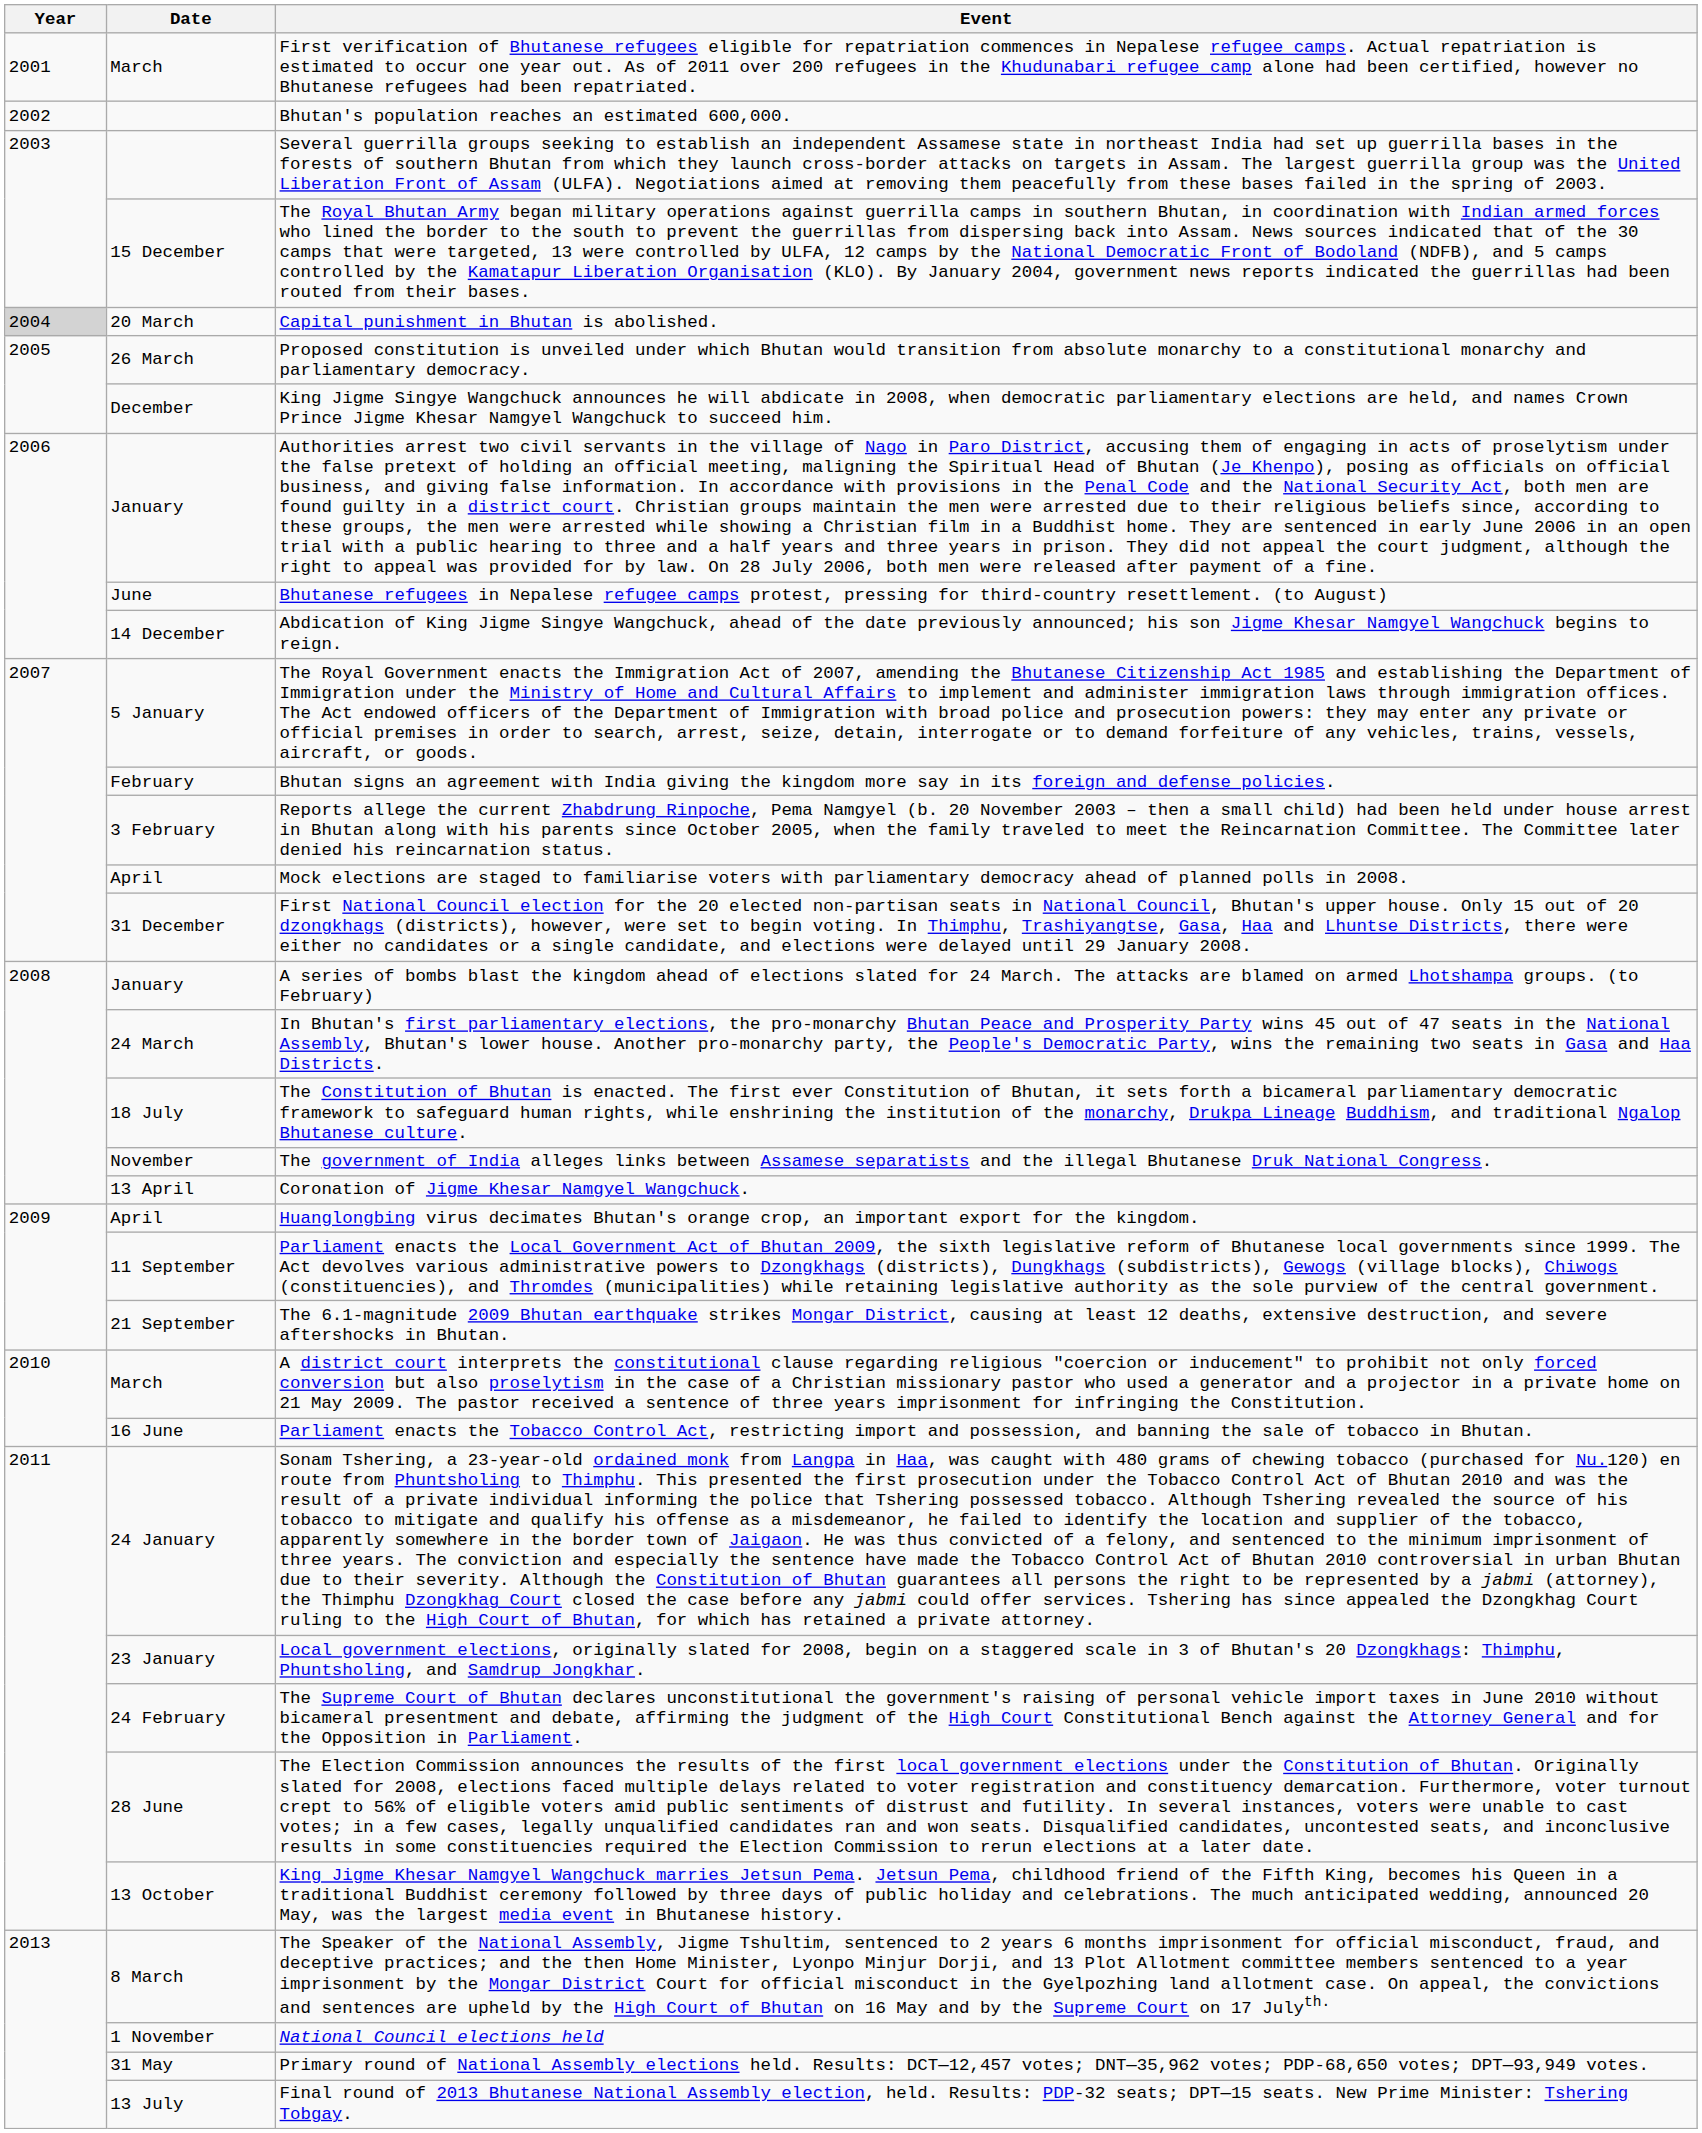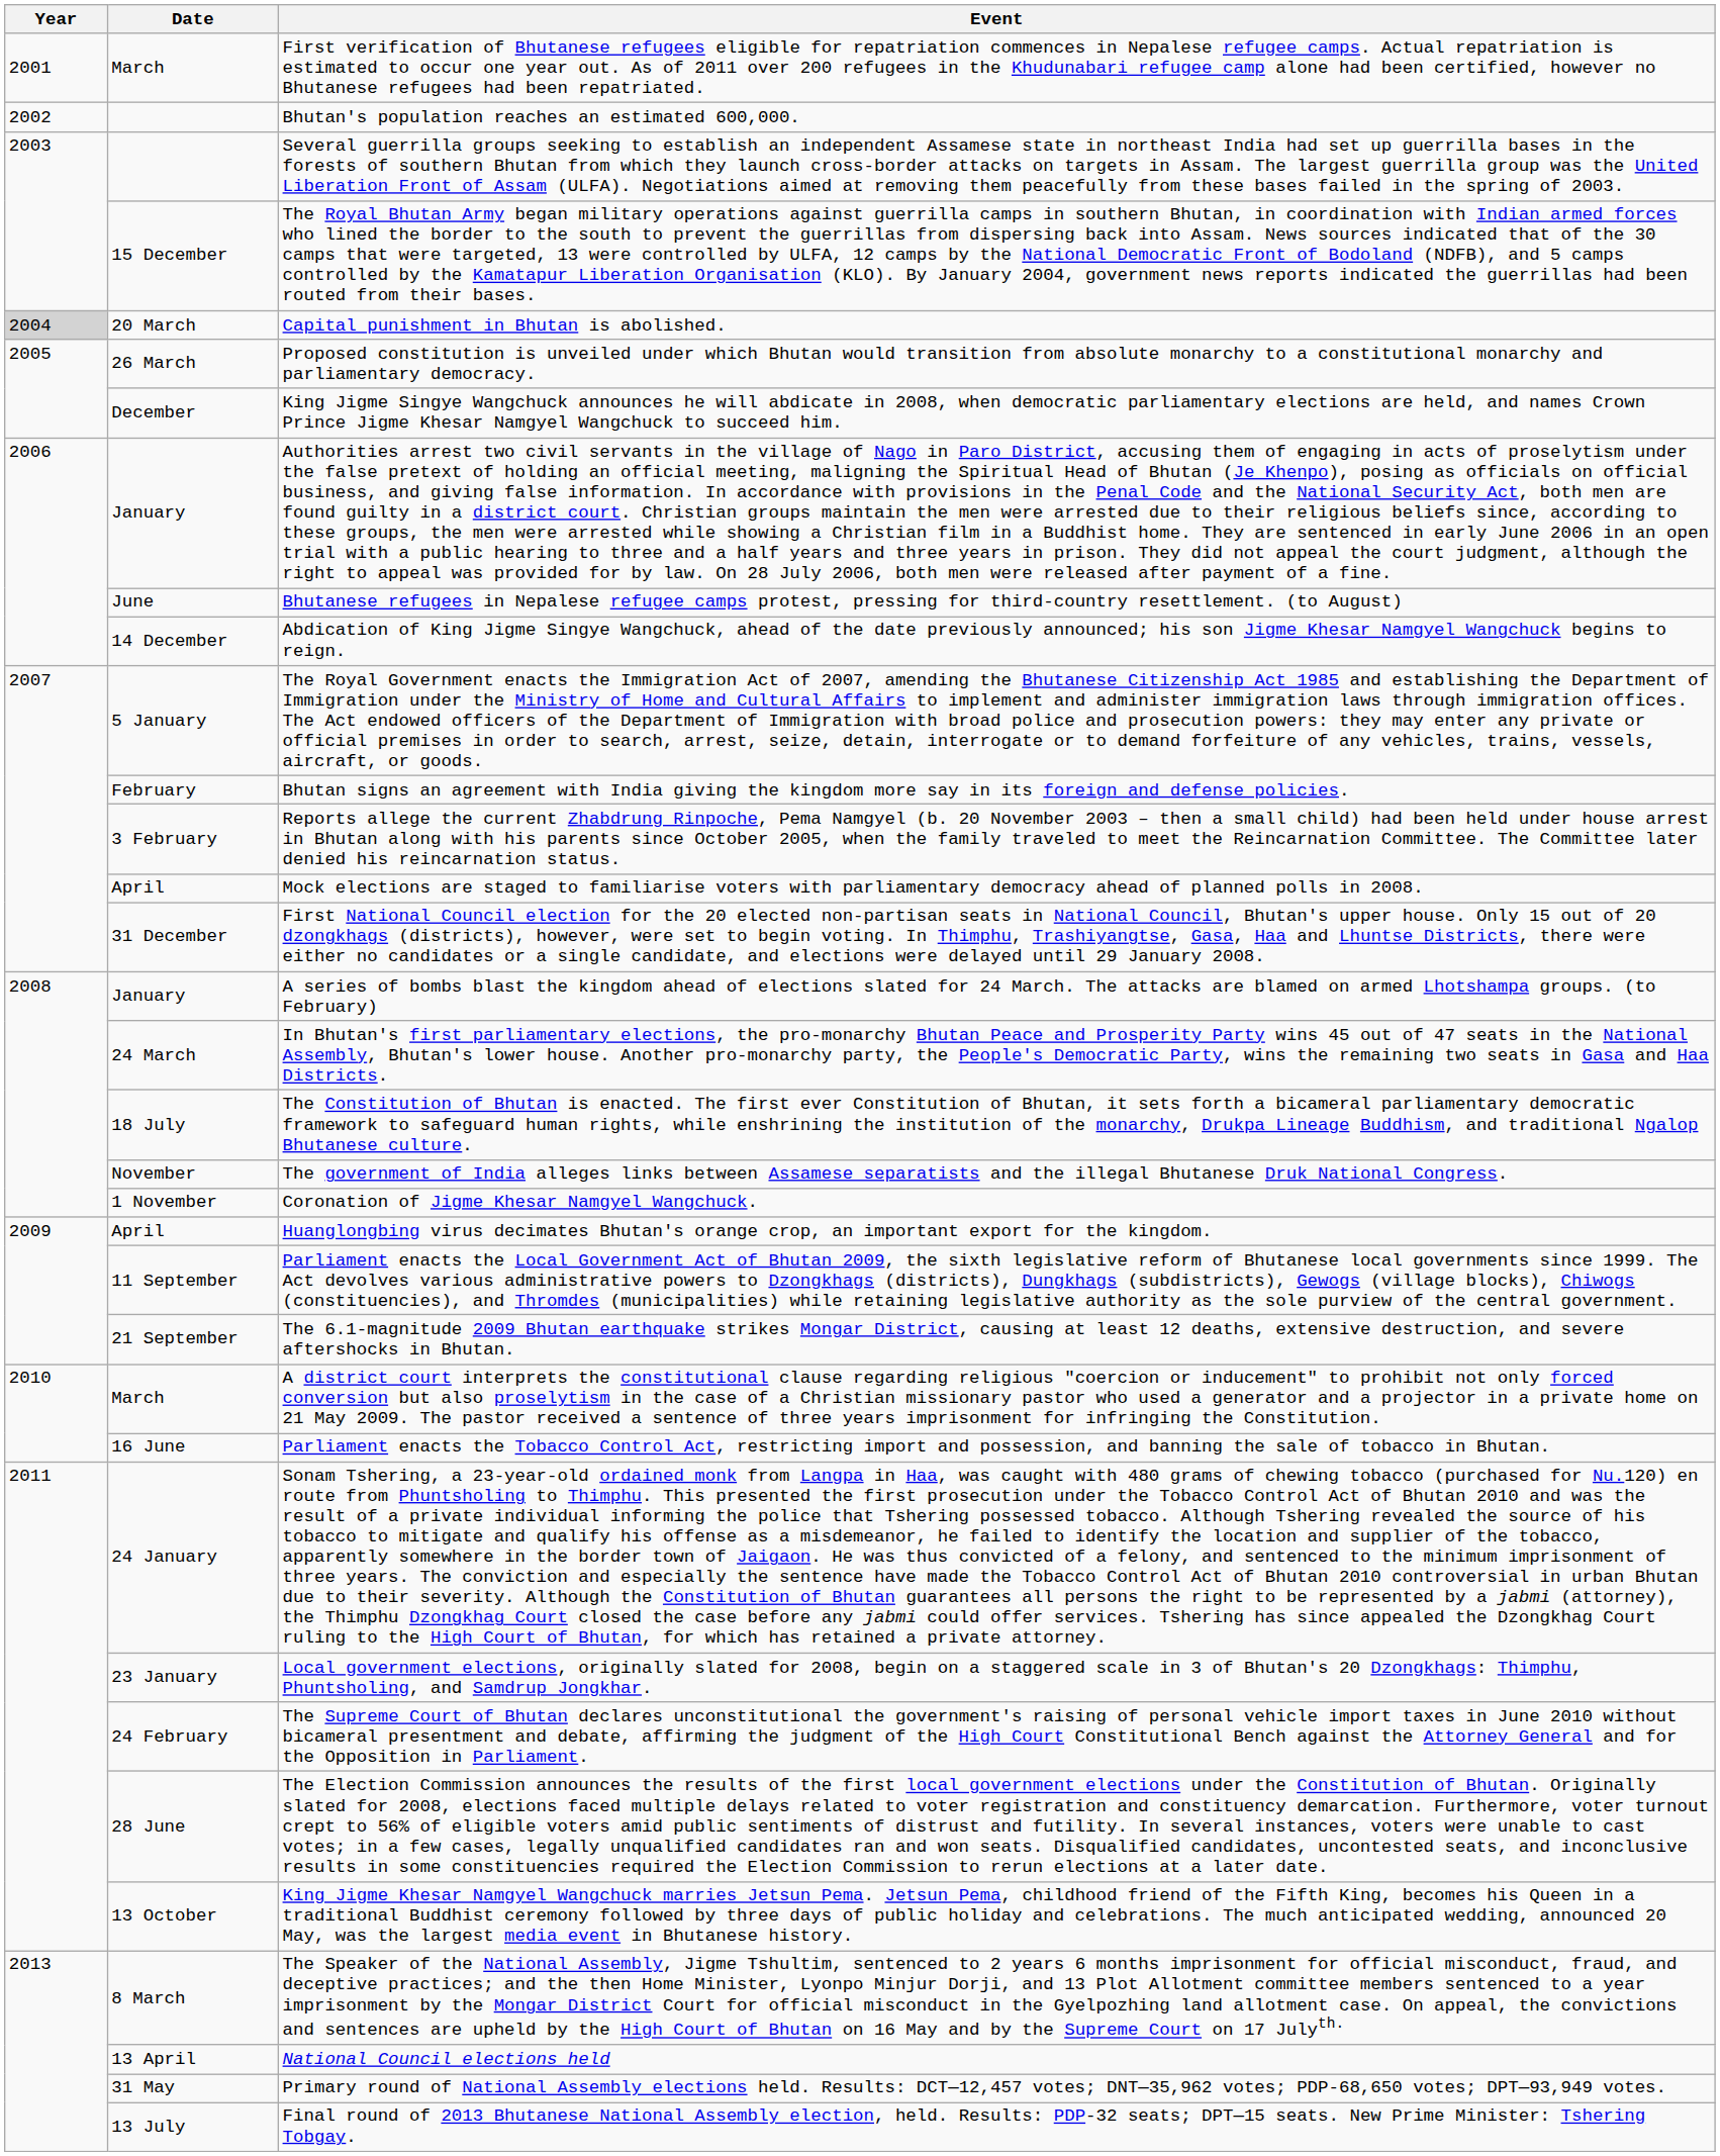Coronation of Jigme Khesar Namgyel Wangchuck. | Date: 13 April -> 1 November
National Council elections held | Date: 1 November -> 13 April
